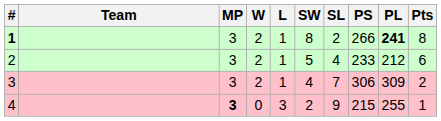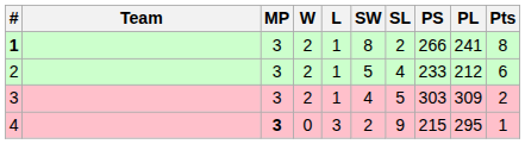row 2 | PL: bold -> normal
row 4 | SL: 7 -> 5
row 4 | PS: 306 -> 303
row 5 | PL: 255 -> 295
